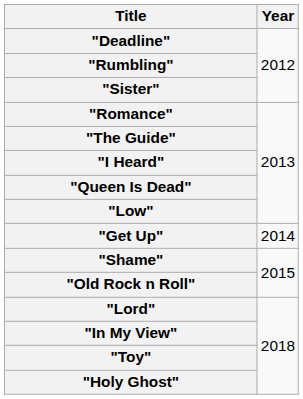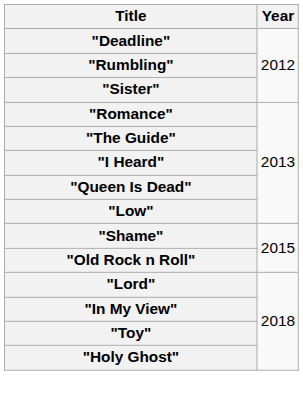- row: "Get Up" | 2014
